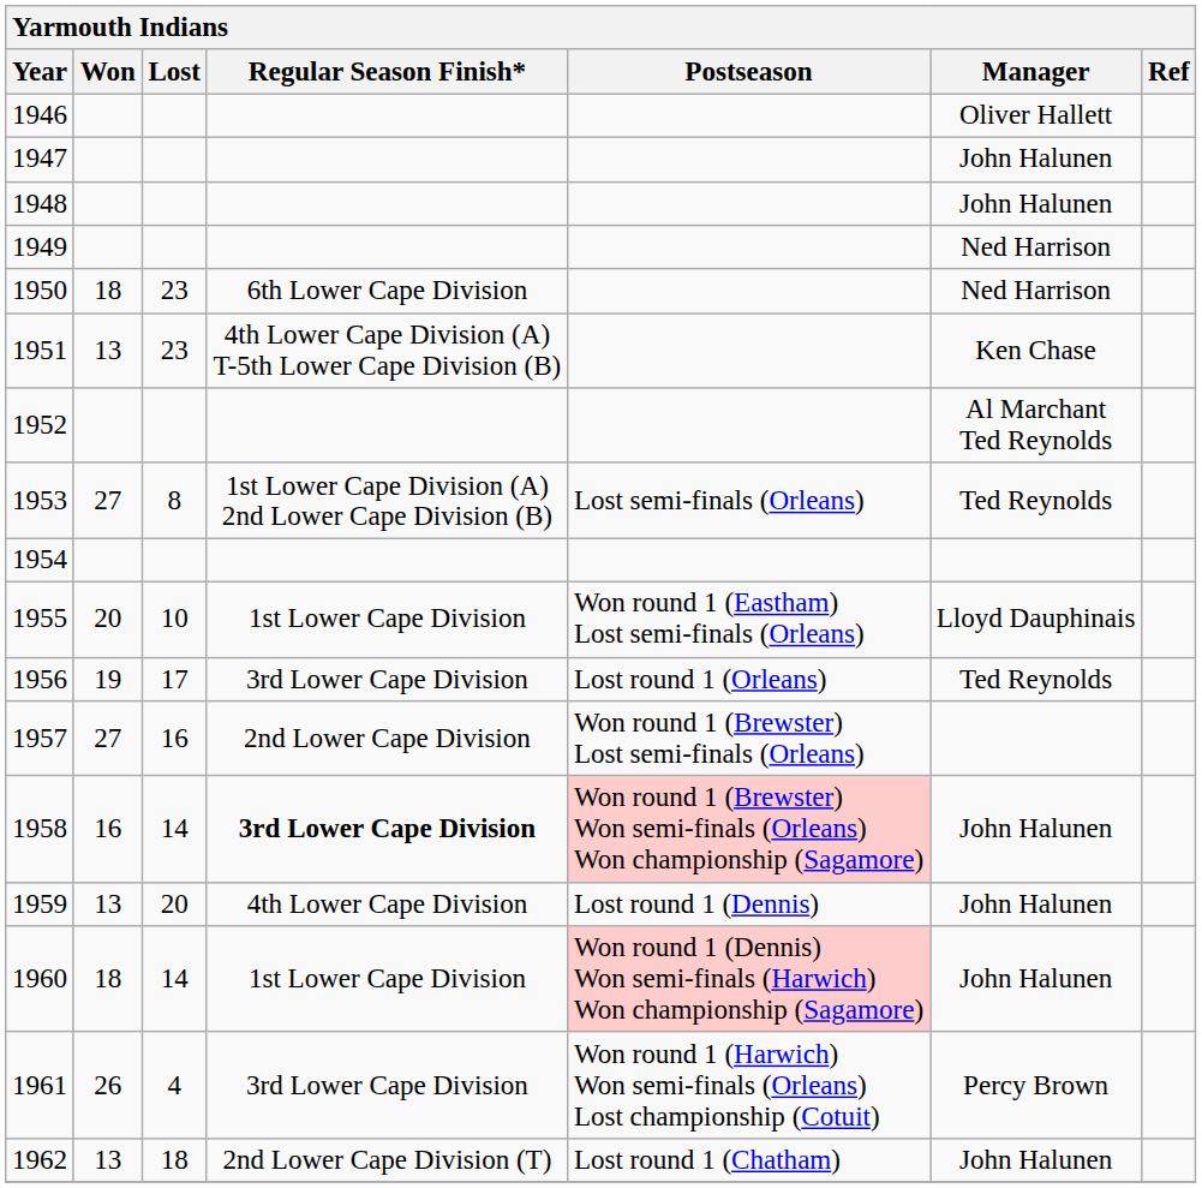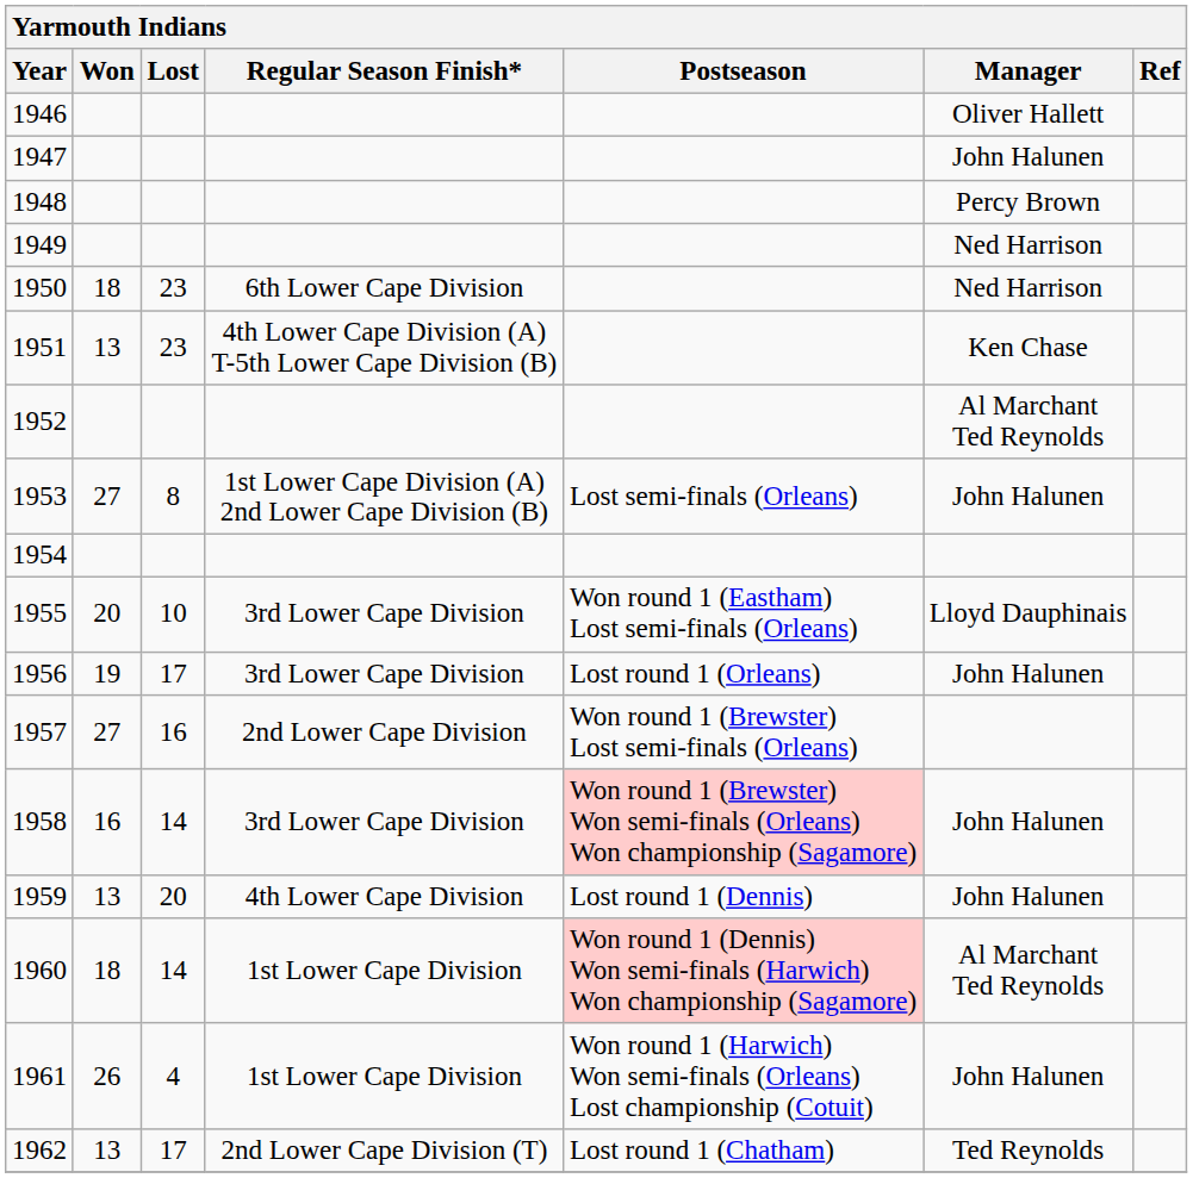1948 | Manager: John Halunen -> Percy Brown
1953 | Manager: Ted Reynolds -> John Halunen
1955 | Regular Season Finish*: 1st Lower Cape Division -> 3rd Lower Cape Division
1956 | Manager: Ted Reynolds -> John Halunen
1958 | Regular Season Finish*: bold -> normal
1960 | Manager: John Halunen -> Al Marchant Ted Reynolds
1961 | Regular Season Finish*: 3rd Lower Cape Division -> 1st Lower Cape Division
1961 | Manager: Percy Brown -> John Halunen
1962 | Lost: 18 -> 17
1962 | Manager: John Halunen -> Ted Reynolds
